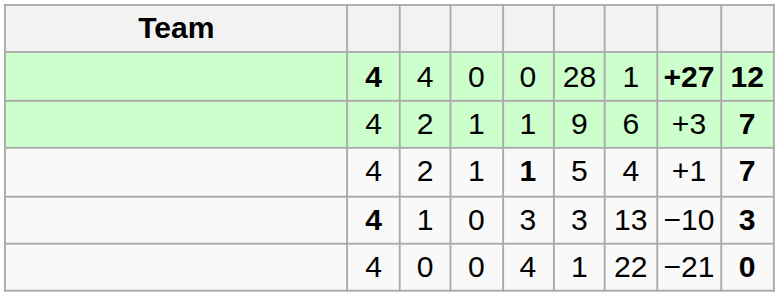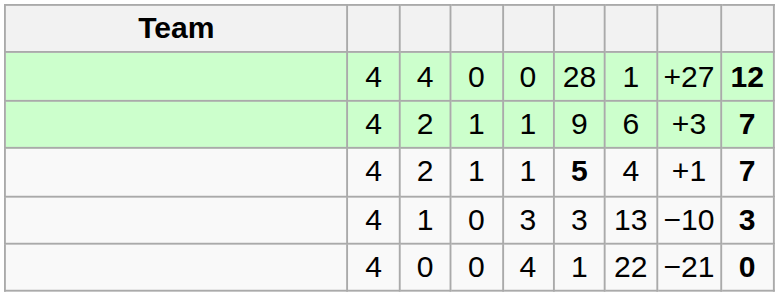row 2 | column 2: bold -> normal
row 2 | column 8: bold -> normal
row 4 | column 5: bold -> normal
row 4 | column 6: normal -> bold
row 5 | column 2: bold -> normal
